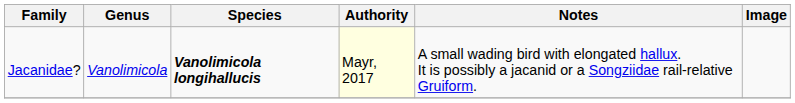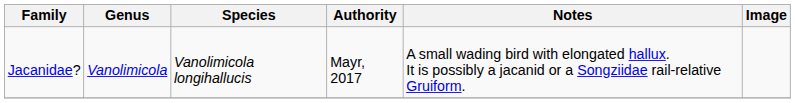Jacanidae? | Species: bold -> normal
Jacanidae? | Authority: lightyellow background -> no background
